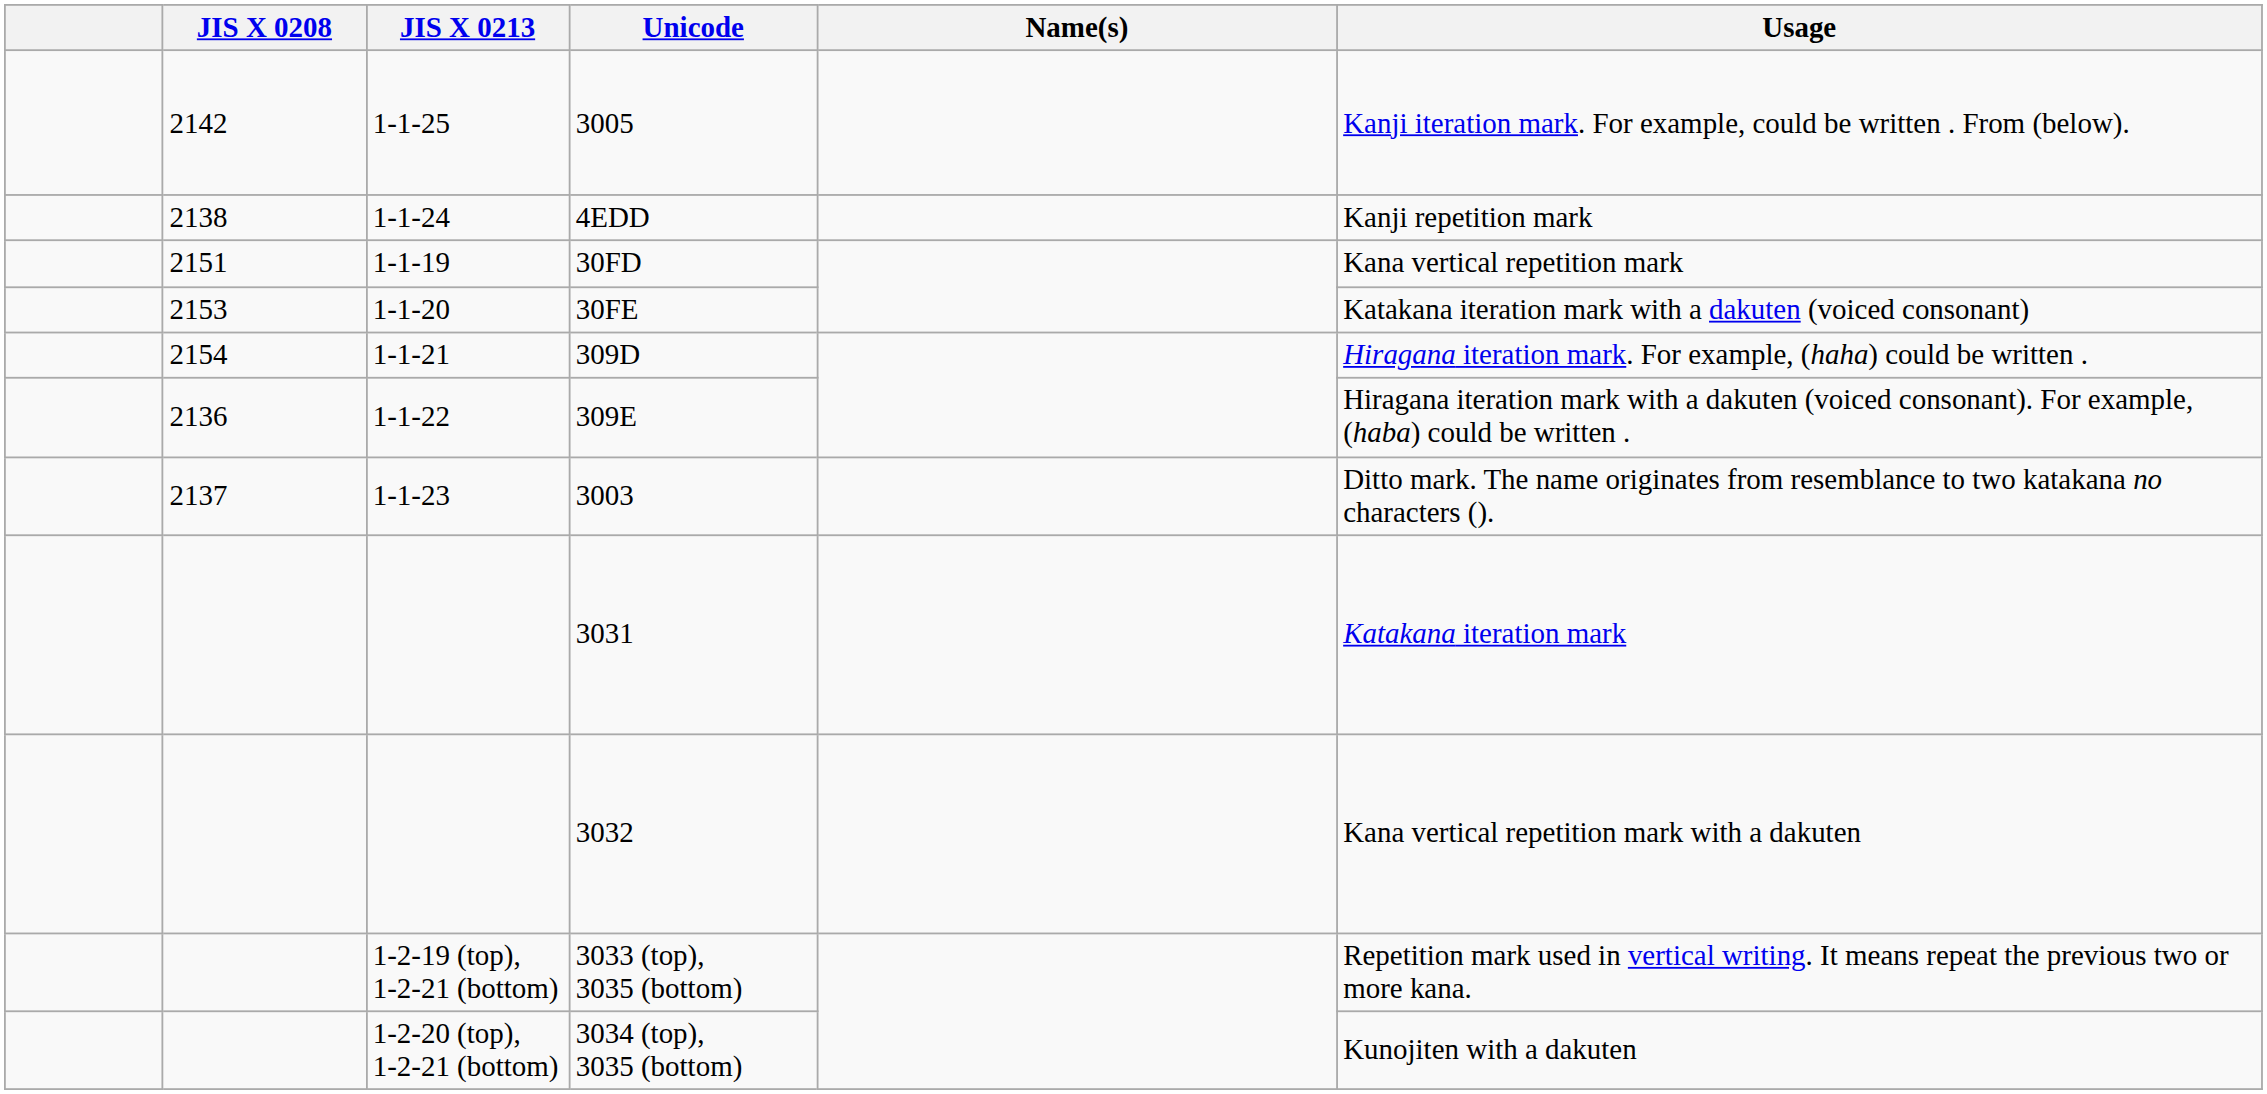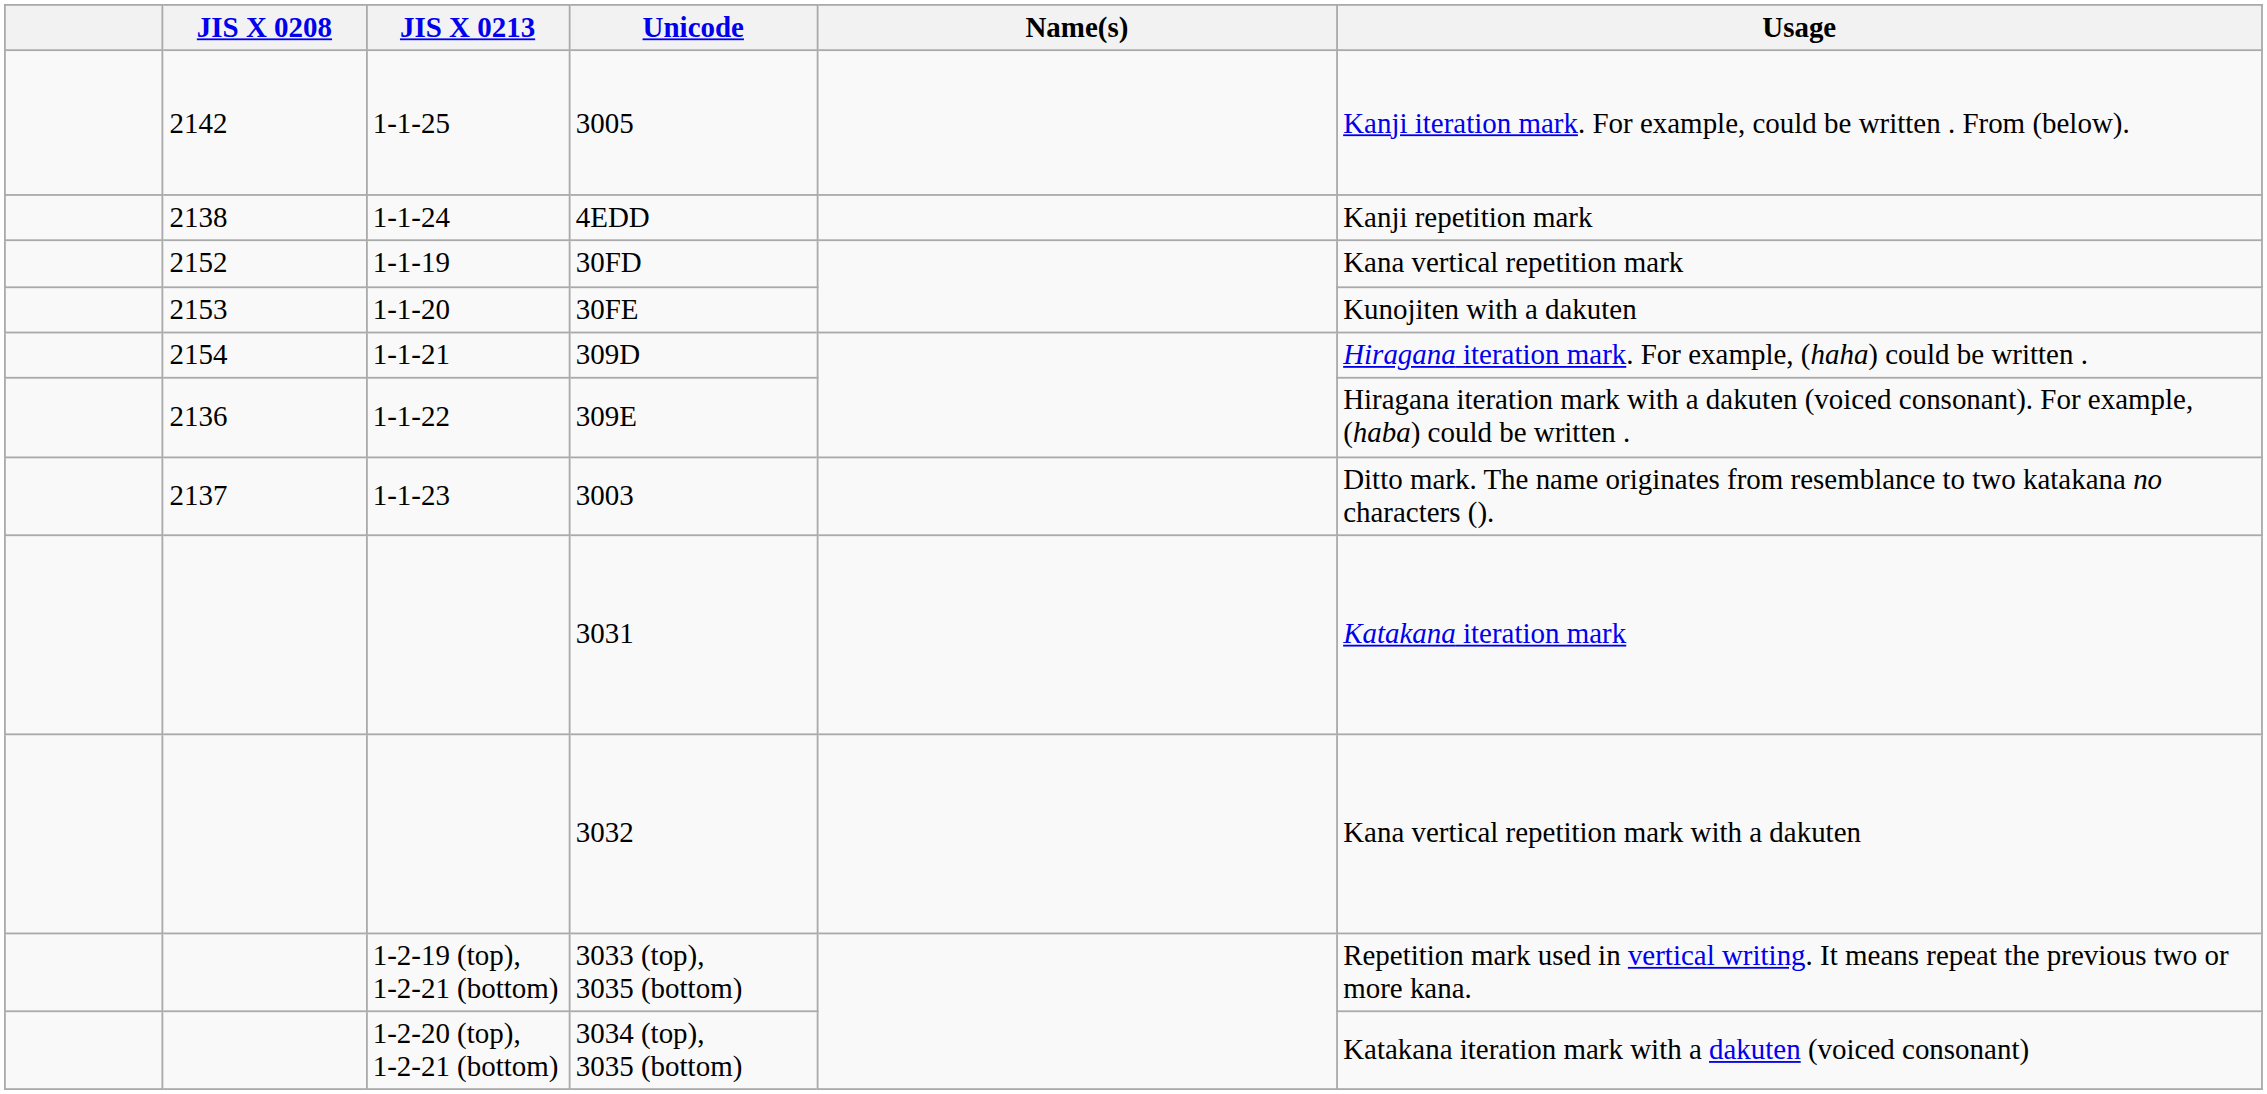30FD | JIS X 0208: 2151 -> 2152
30FE | Usage: Katakana iteration mark with a dakuten (voiced consonant) -> Kunojiten with a dakuten
3034 (top), 3035 (bottom) | Usage: Kunojiten with a dakuten -> Katakana iteration mark with a dakuten (voiced consonant)
